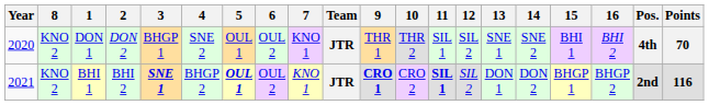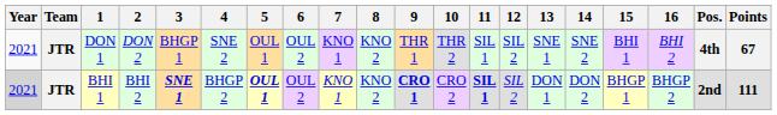columns swapped: Team <-> 8
row 2 | Year: 2020 -> 2021
row 2 | Points: 70 -> 67
row 3 | Year: no background -> lightgrey background
row 3 | Points: 116 -> 111
